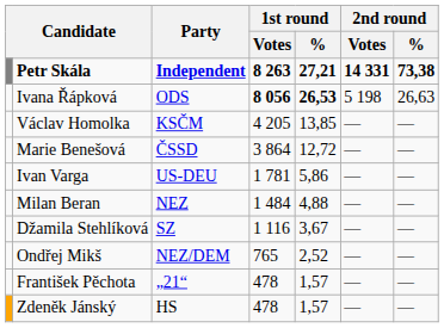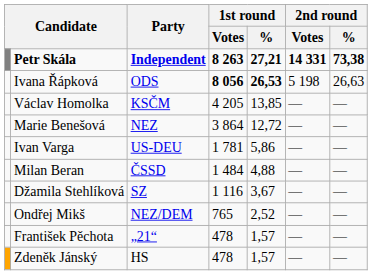Marie Benešová | Party: ČSSD -> NEZ
Milan Beran | Party: NEZ -> ČSSD
